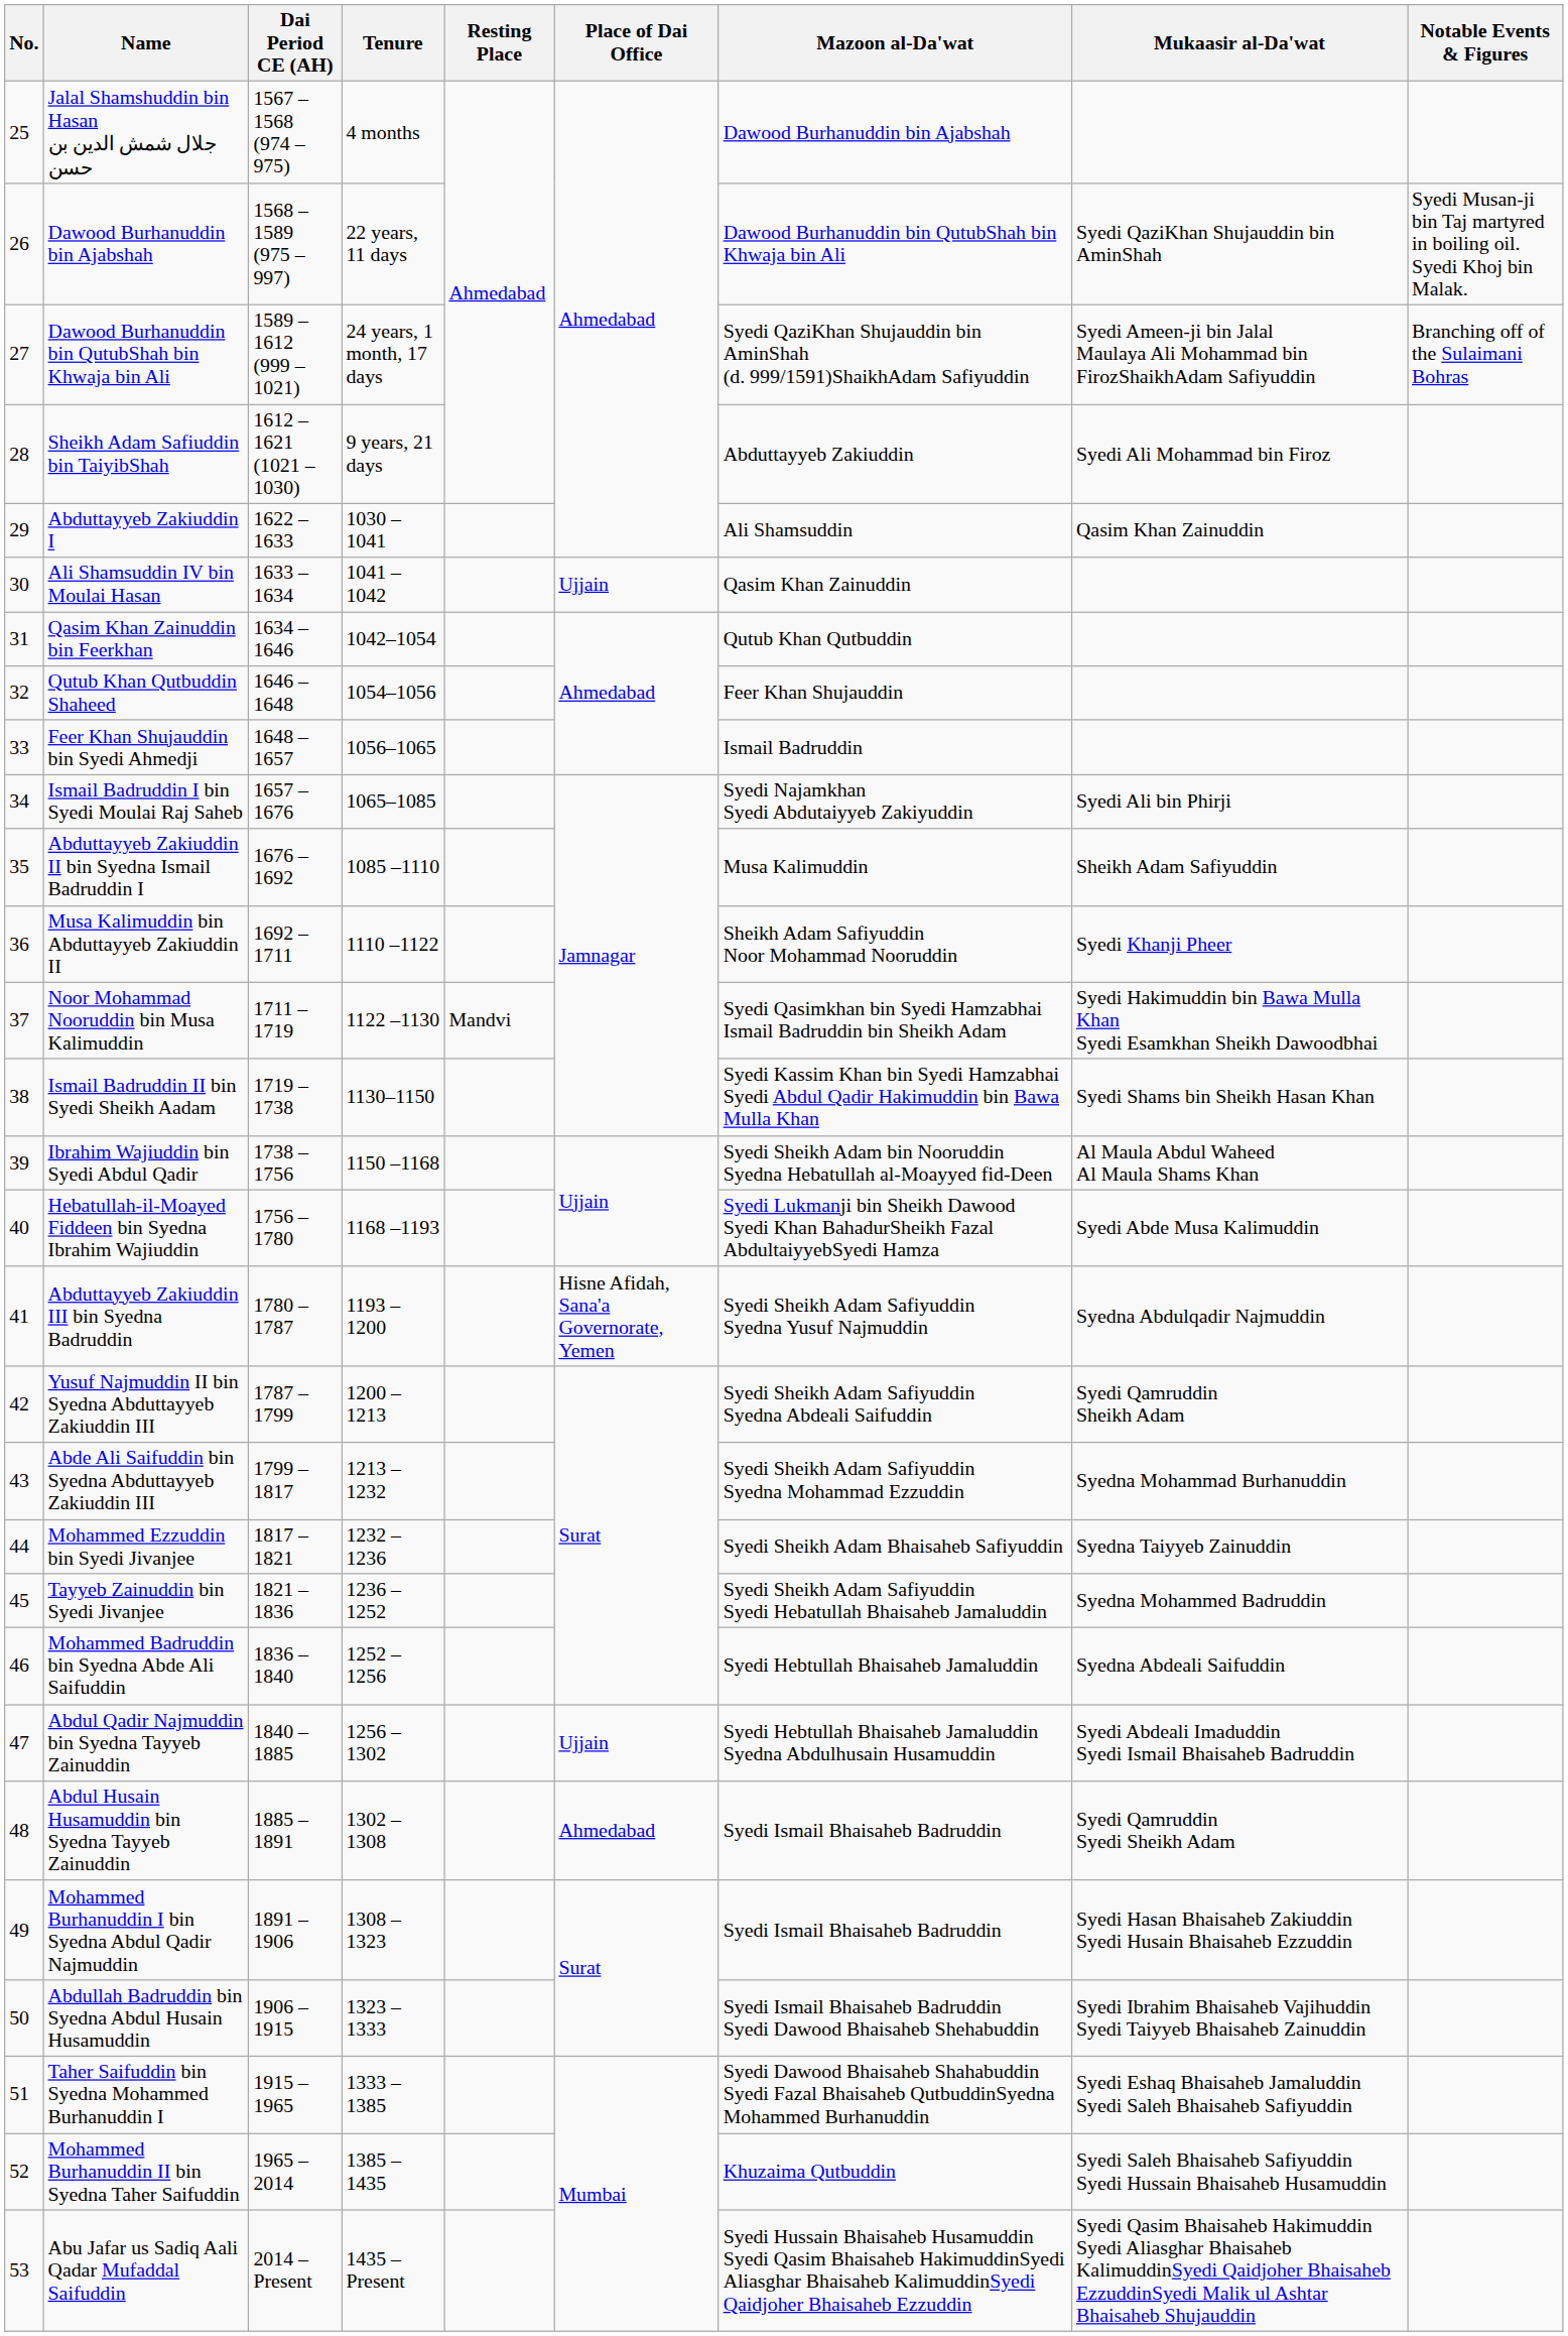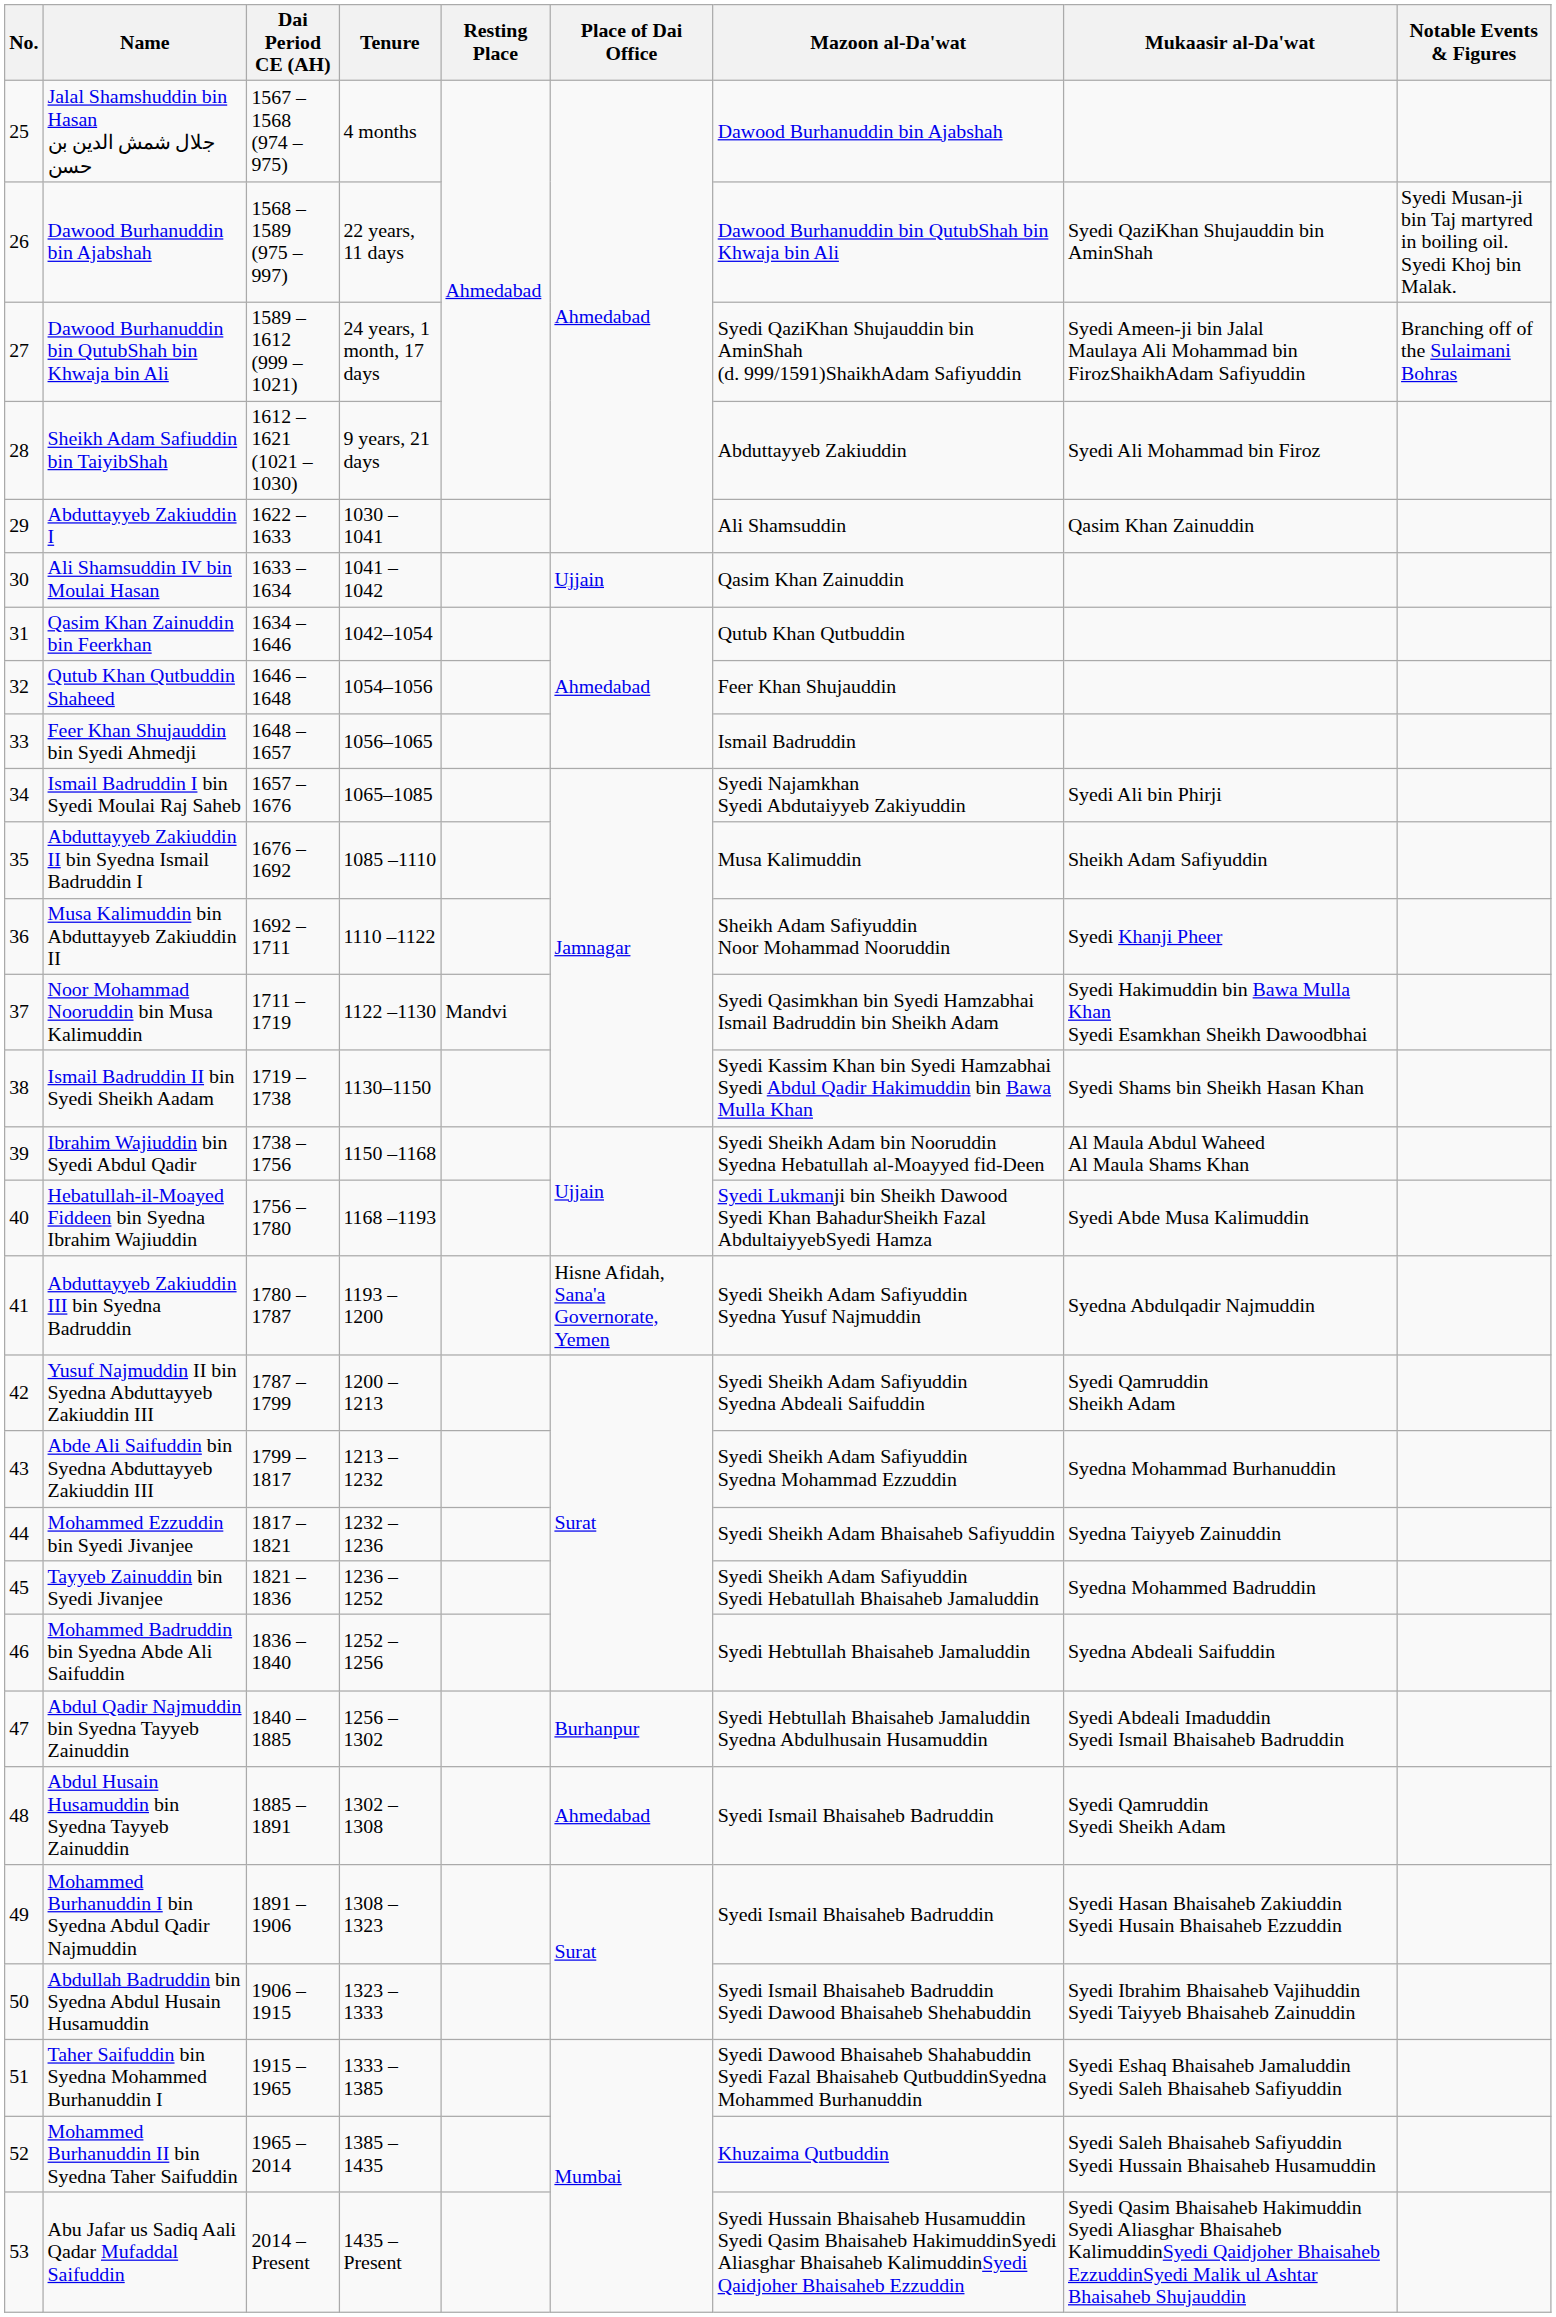Abdul Qadir Najmuddin bin Syedna Tayyeb Zainuddin | Place of Dai Office: Ujjain -> Burhanpur
